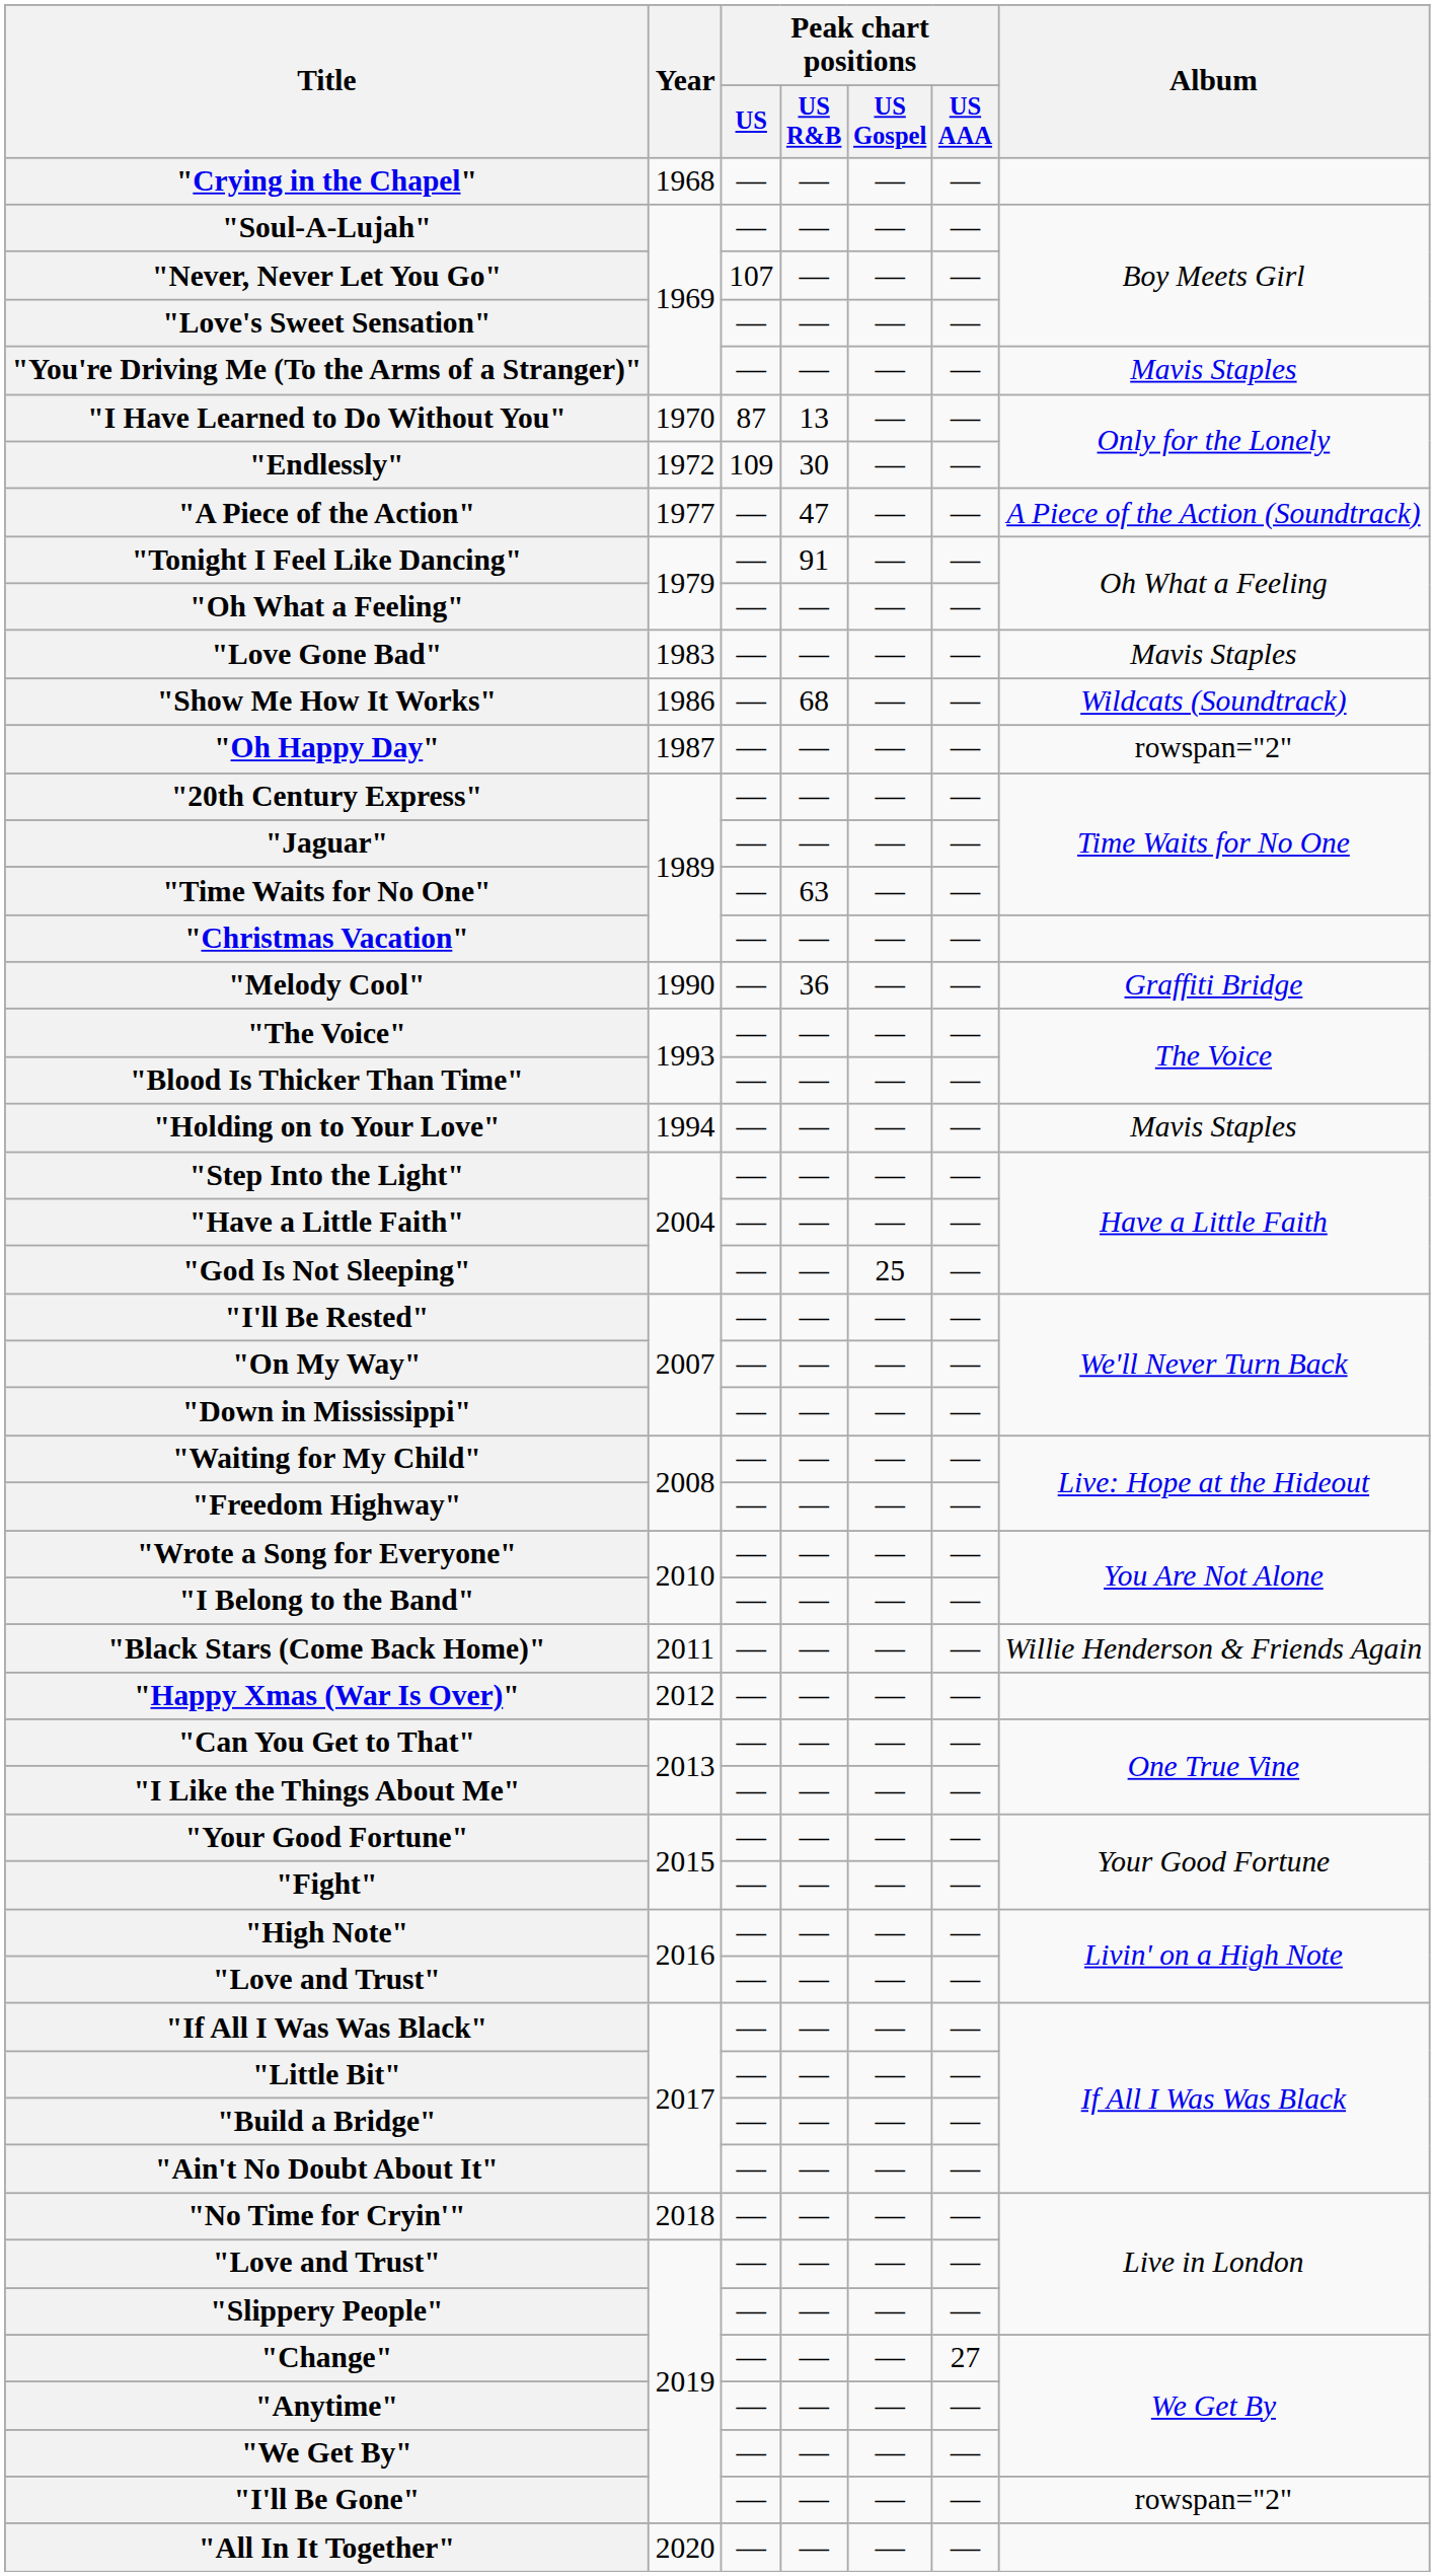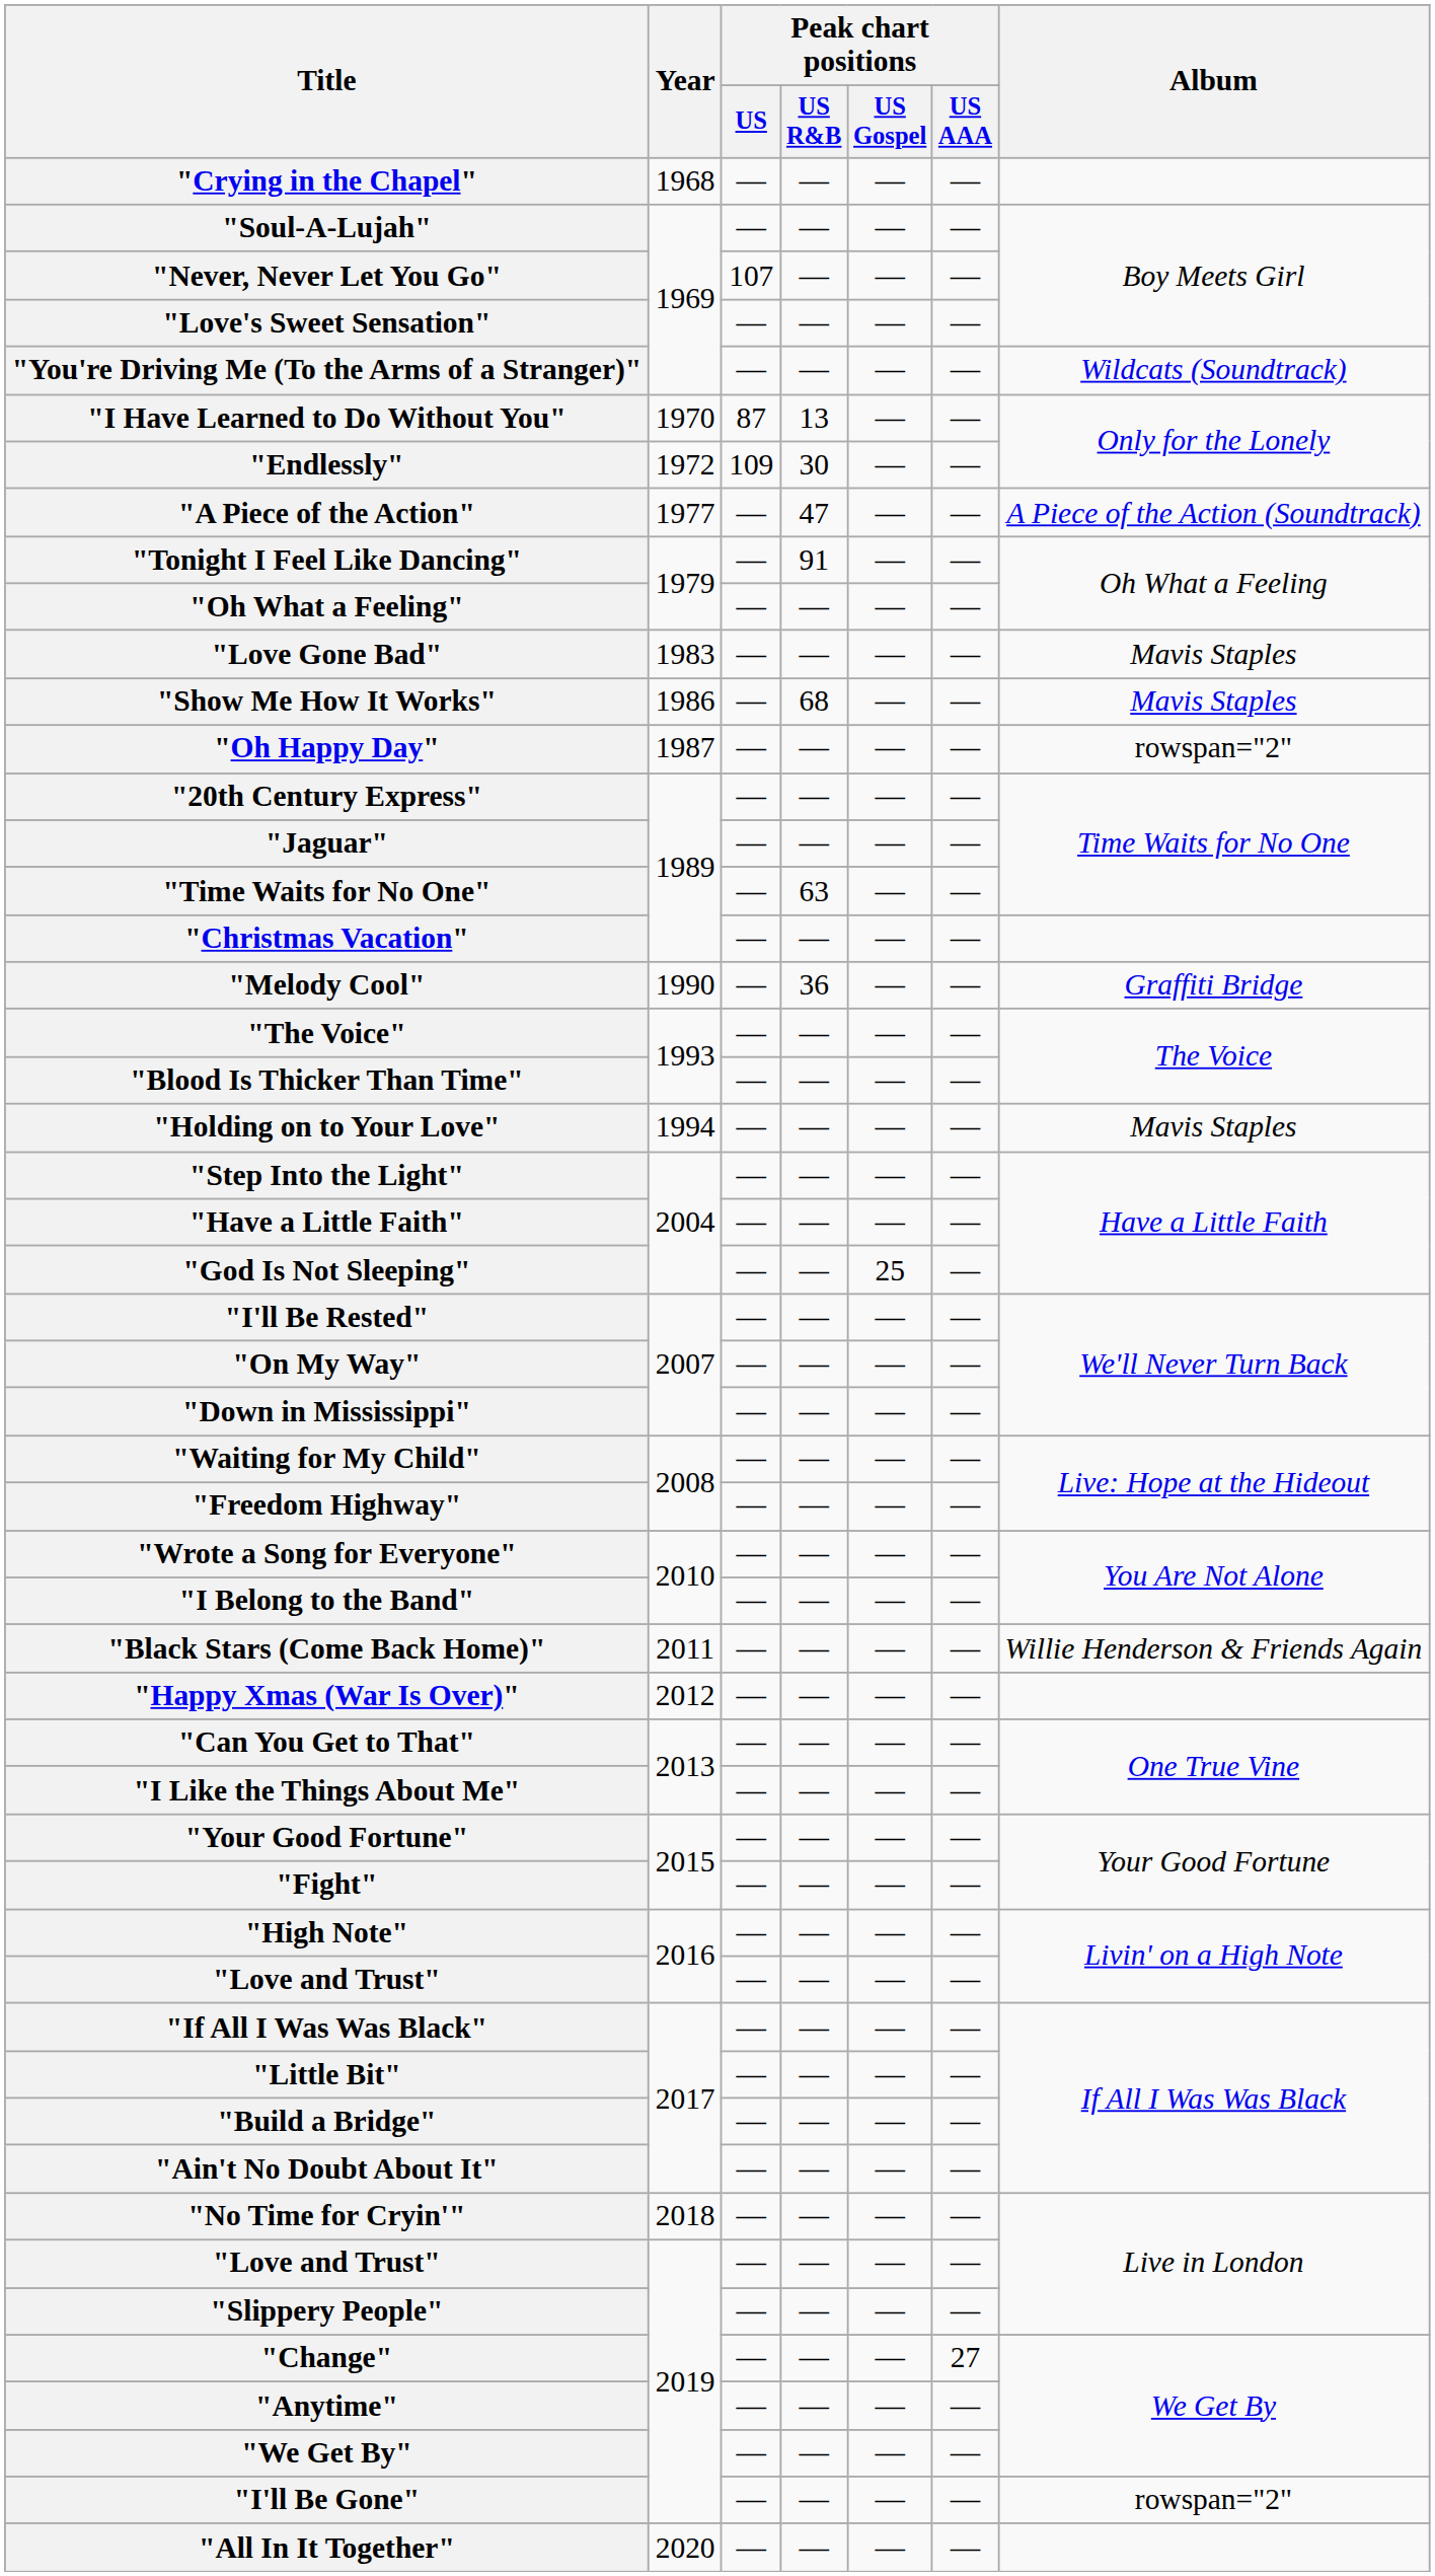"You're Driving Me (To the Arms of a Stranger)" | Album: Mavis Staples -> Wildcats (Soundtrack)
"Show Me How It Works" | Album: Wildcats (Soundtrack) -> Mavis Staples
